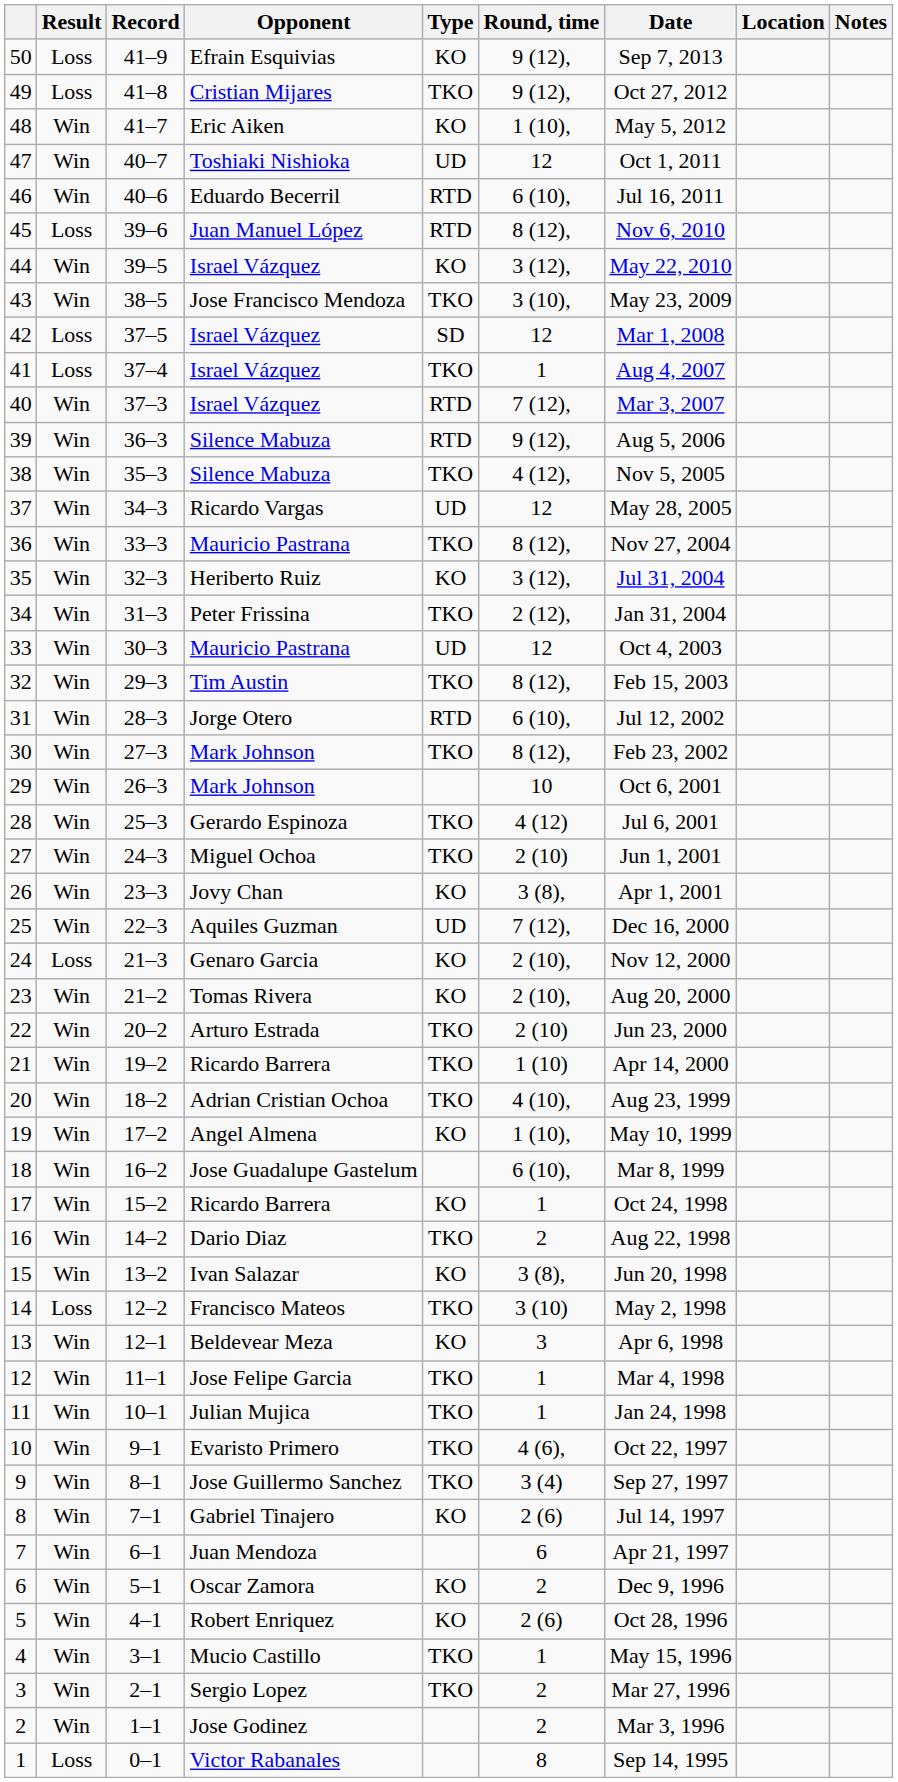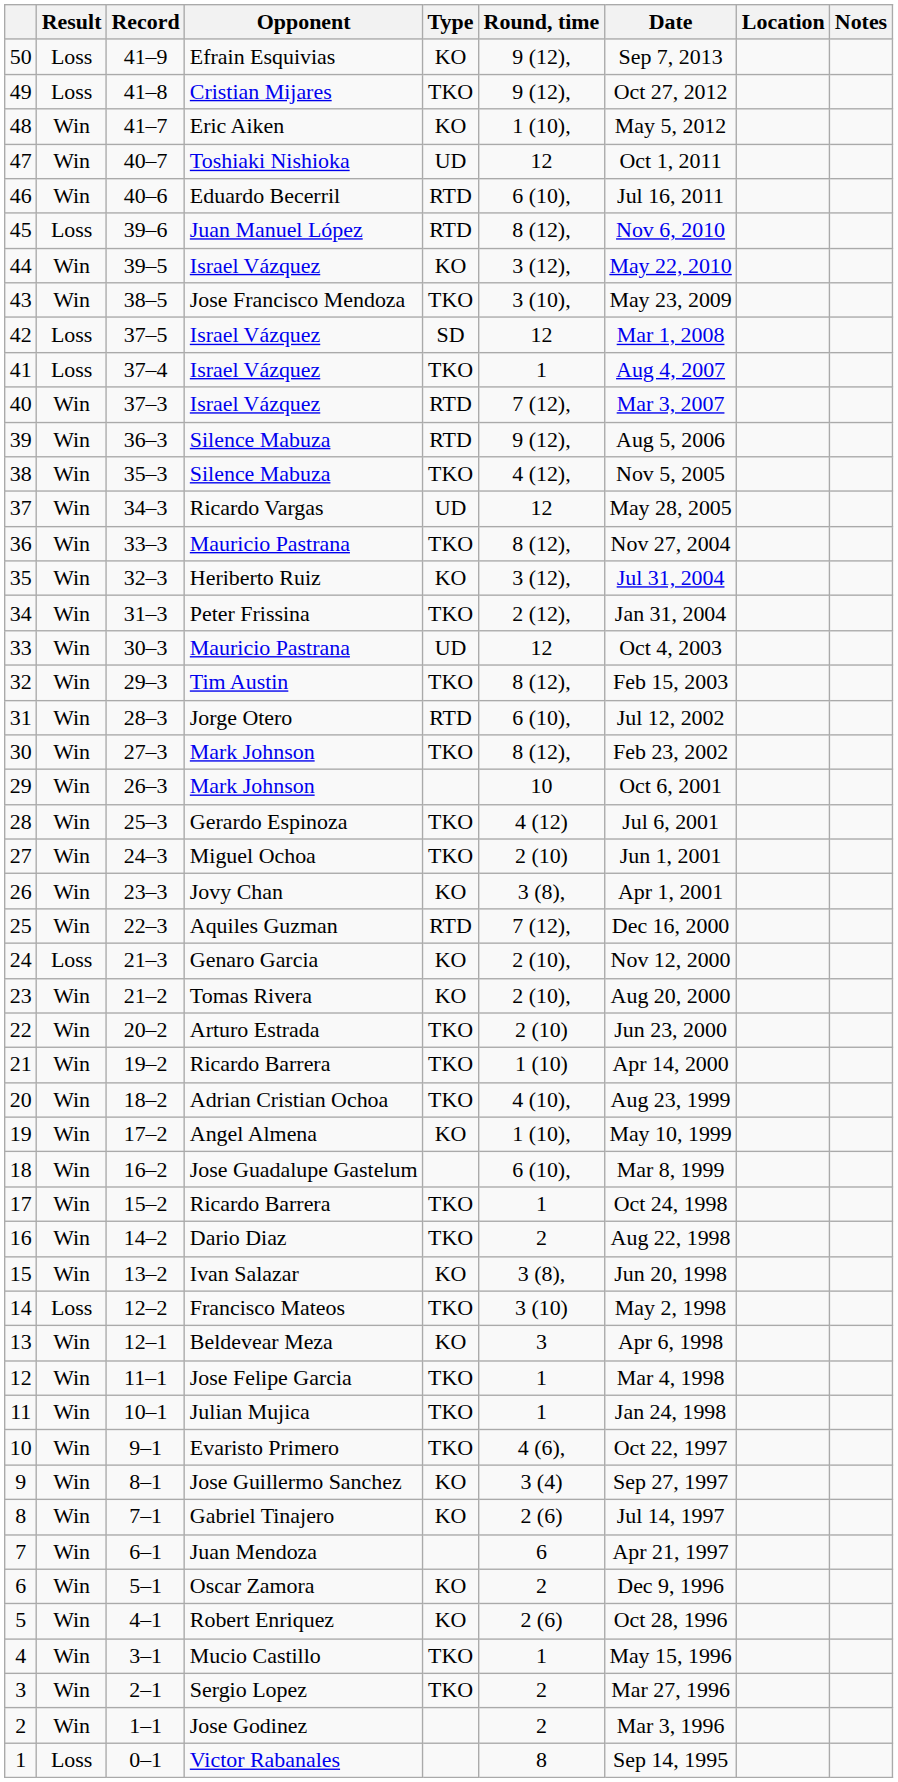25 | Type: UD -> RTD
17 | Type: KO -> TKO
9 | Type: TKO -> KO
